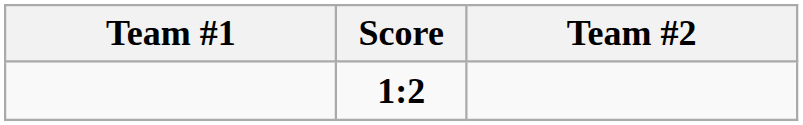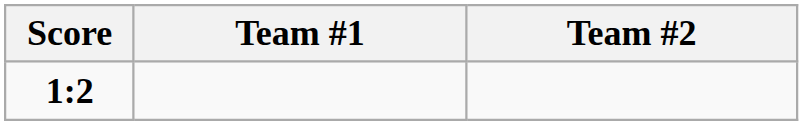columns swapped: Team #1 <-> Score
